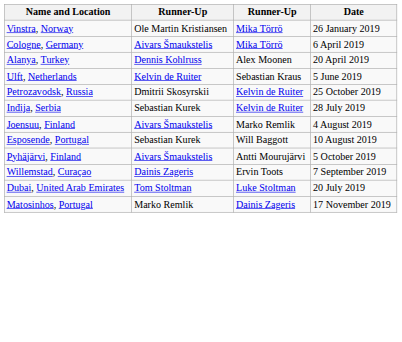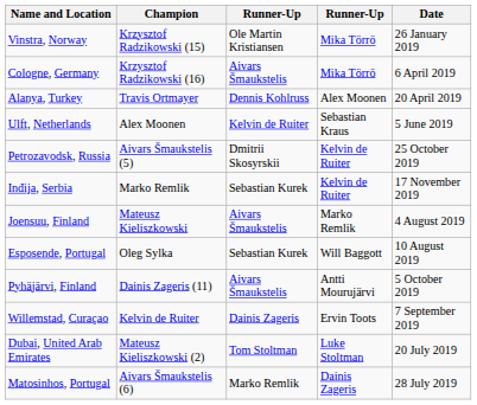+ column: Champion | Krzysztof Radzikowski (15) | Krzysztof Radzikowski (16) | Travis Ortmayer | Alex Moonen | Aivars Šmaukstelis (5) | Marko Remlik | Mateusz Kieliszkowski | Oleg Sylka | Dainis Zageris (11) | Kelvin de Ruiter | Mateusz Kieliszkowski (2) | Aivars Šmaukstelis (6)
Inđija, Serbia | Date: 28 July 2019 -> 17 November 2019
Matosinhos, Portugal | Date: 17 November 2019 -> 28 July 2019
